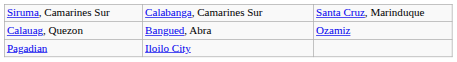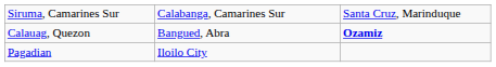Calauag, Quezon | column 3: normal -> bold
